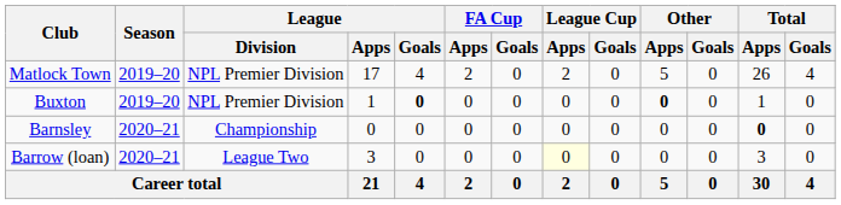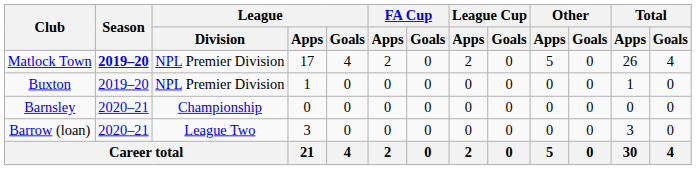Matlock Town | Season: normal -> bold
Buxton | League / Goals: bold -> normal
Buxton | Other / Apps: bold -> normal
Barnsley | Total / Apps: bold -> normal
Barrow (loan) | League Cup / Apps: lightyellow background -> no background
